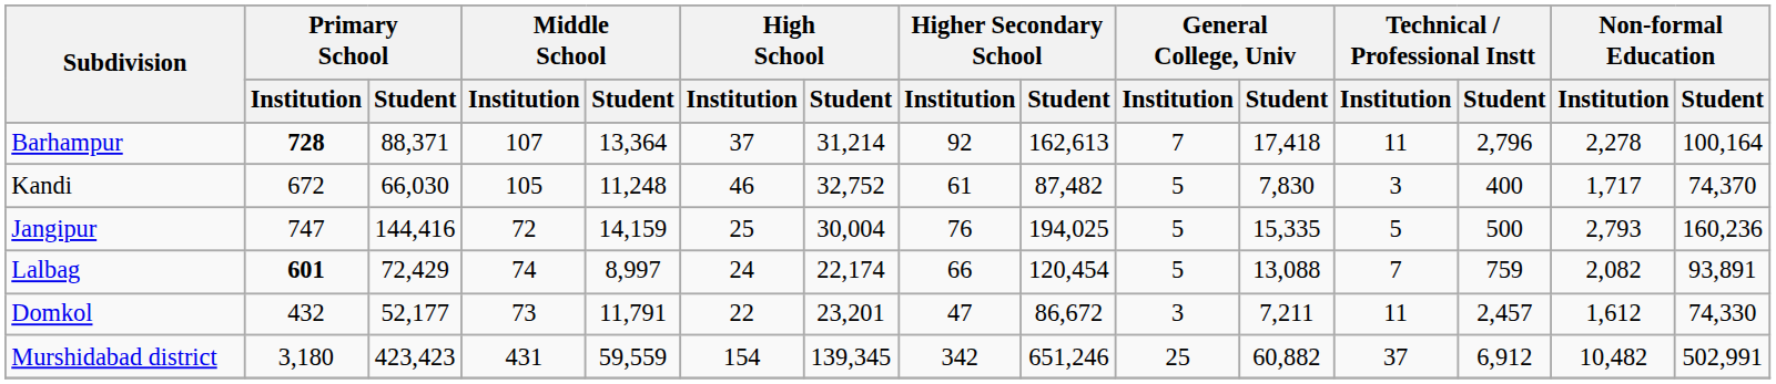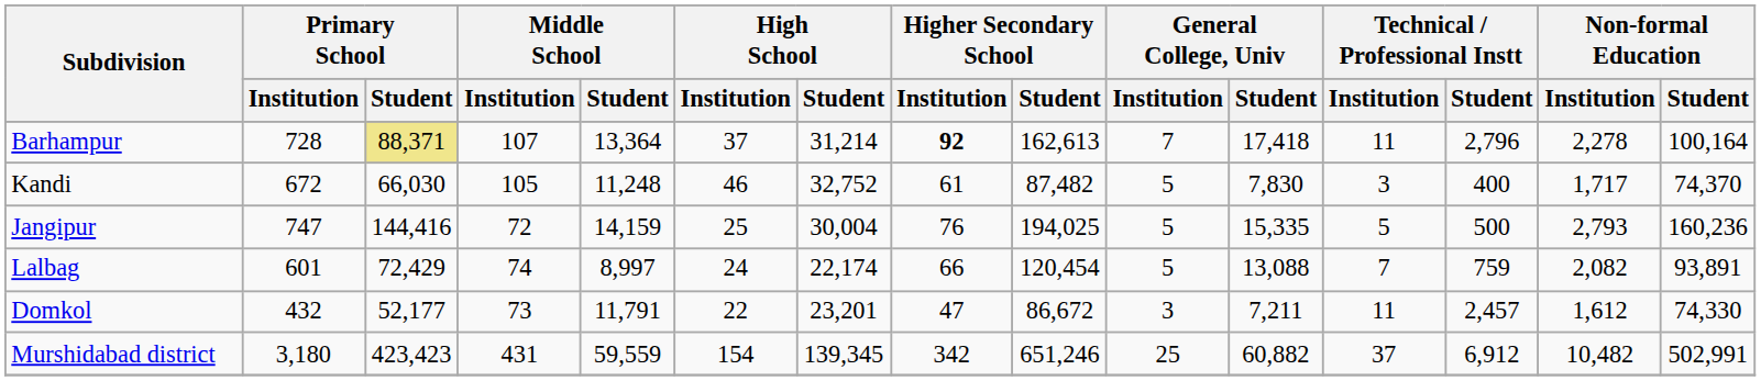Barhampur | Primary School / Institution: bold -> normal
Barhampur | Primary School / Student: no background -> khaki background
Barhampur | Higher Secondary School / Institution: normal -> bold
Lalbag | Primary School / Institution: bold -> normal
